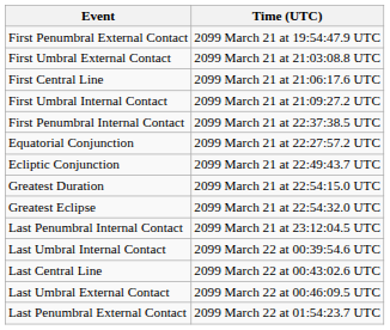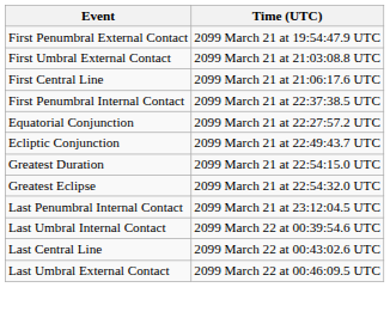- row: First Umbral Internal Contact | 2099 March 21 at 21:09:27.2 UTC
- row: Last Penumbral External Contact | 2099 March 22 at 01:54:23.7 UTC
